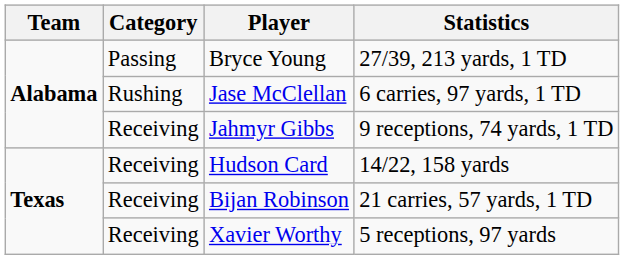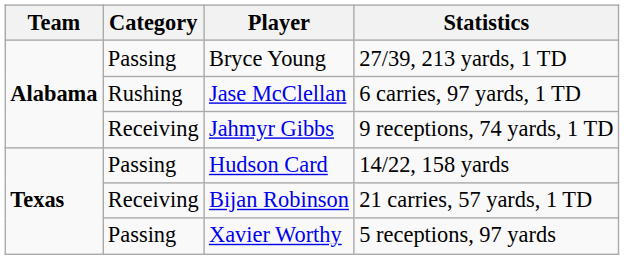Hudson Card | Category: Receiving -> Passing
Xavier Worthy | Category: Receiving -> Passing
